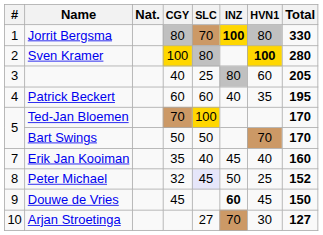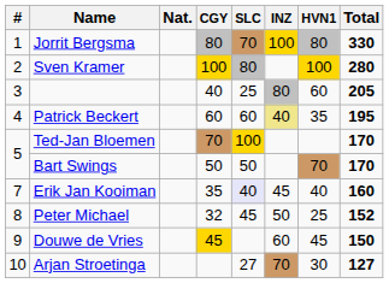Jorrit Bergsma | INZ: bold -> normal
Sven Kramer | HVN1: bold -> normal
Patrick Beckert | INZ: no background -> khaki background
Erik Jan Kooiman | SLC: no background -> lavender background
Peter Michael | SLC: lavender background -> no background
Douwe de Vries | CGY: no background -> gold background
Douwe de Vries | INZ: bold -> normal
